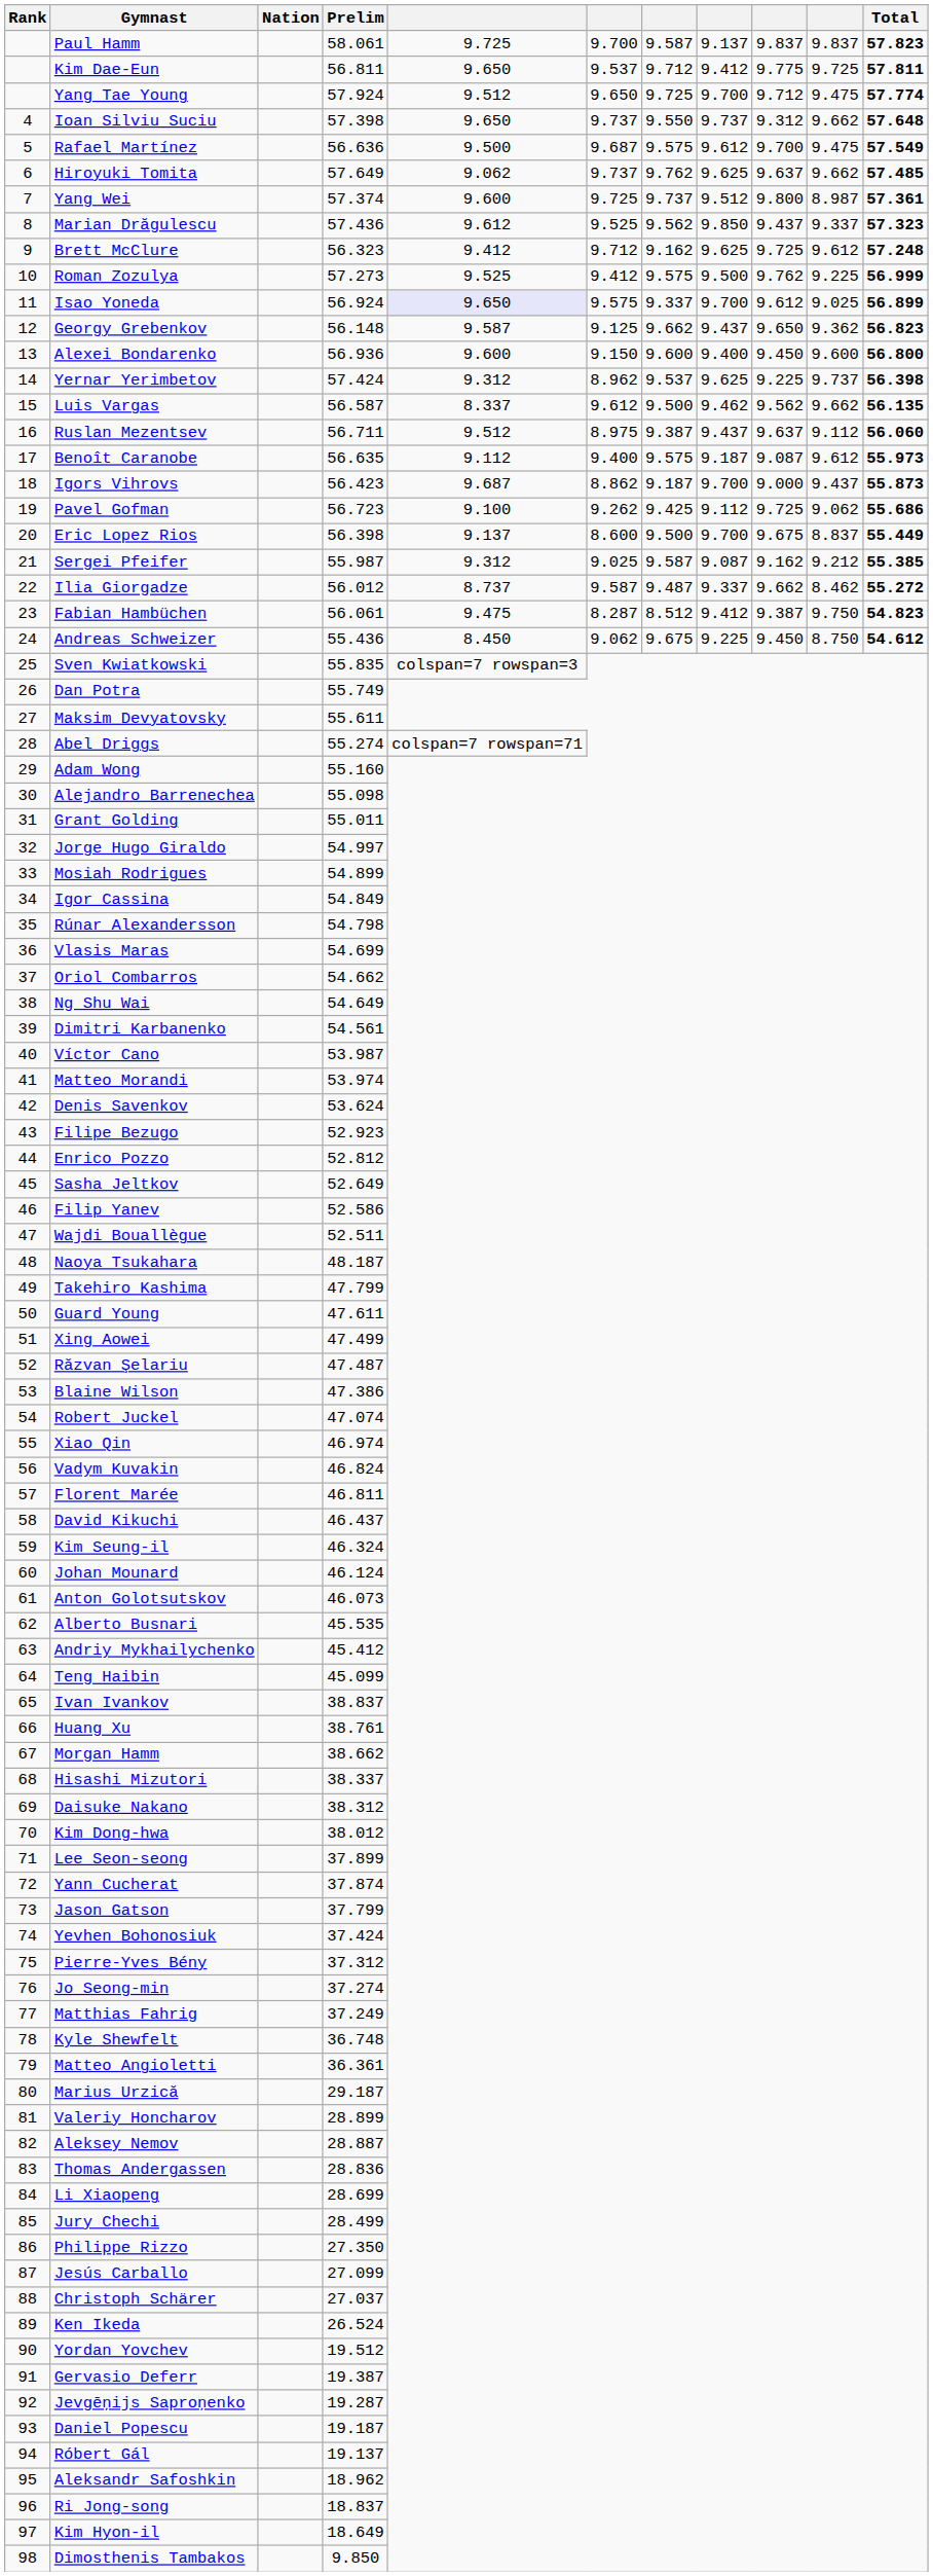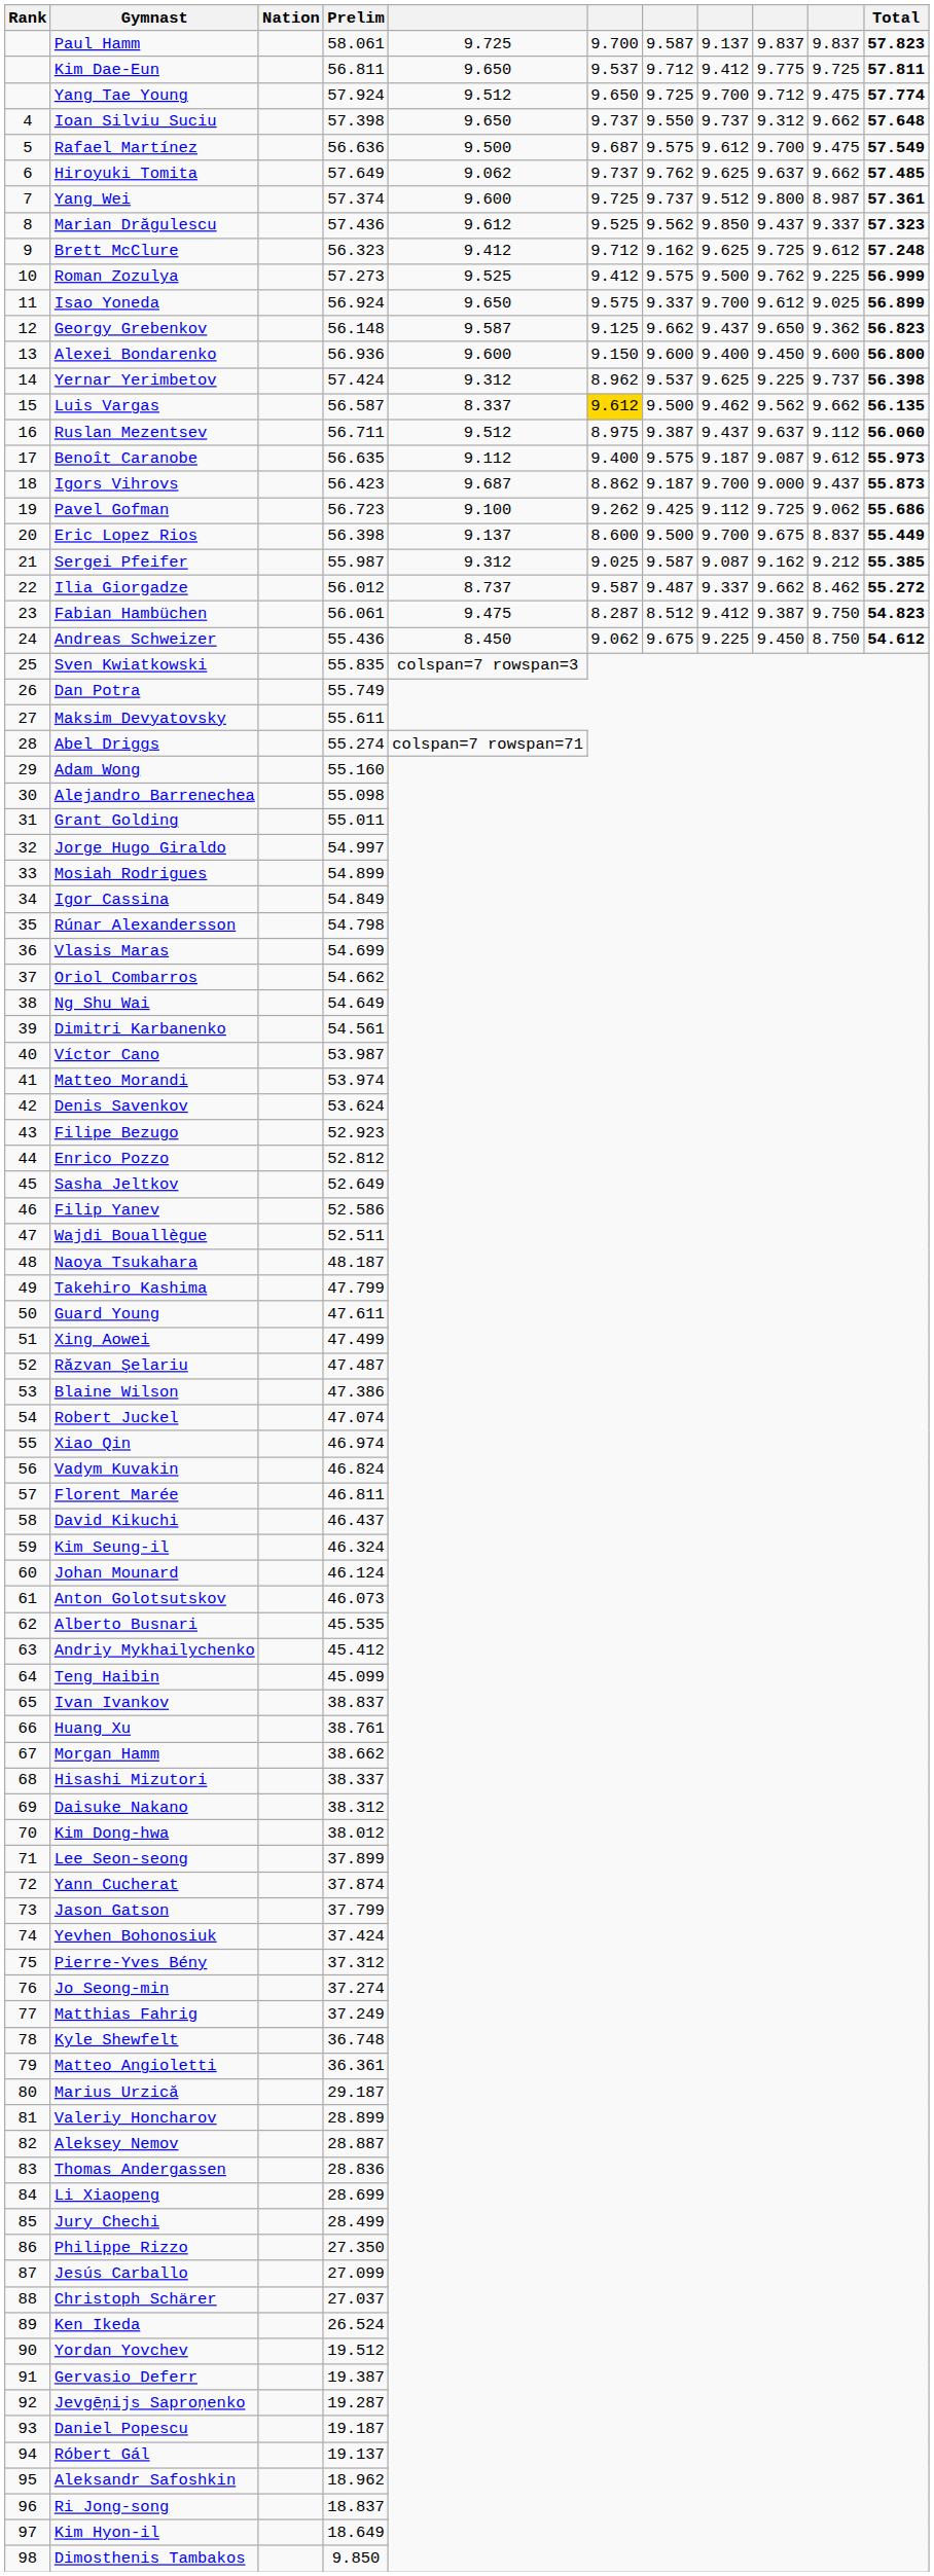Isao Yoneda | column 5: lavender background -> no background
Luis Vargas | column 6: no background -> gold background
